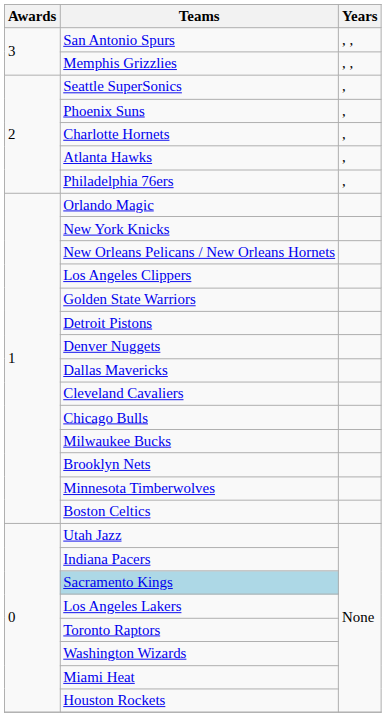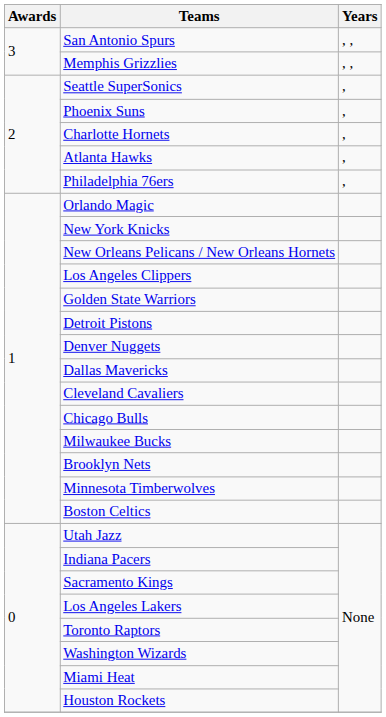Sacramento Kings | Teams: lightblue background -> no background
